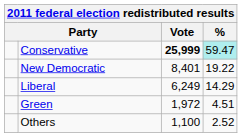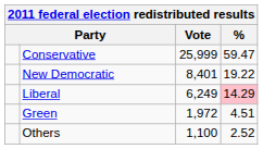Conservative | Vote: bold -> normal
Conservative | %: paleturquoise background -> no background
Liberal | %: no background -> pink background
